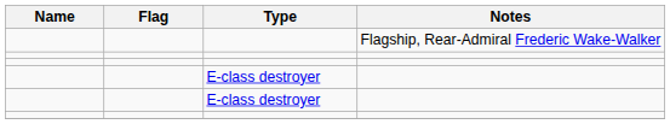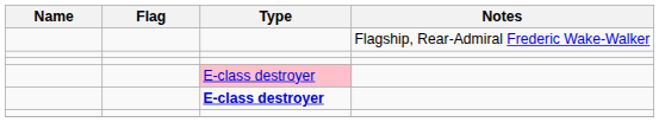row 5 | Type: no background -> pink background
row 6 | Type: normal -> bold
